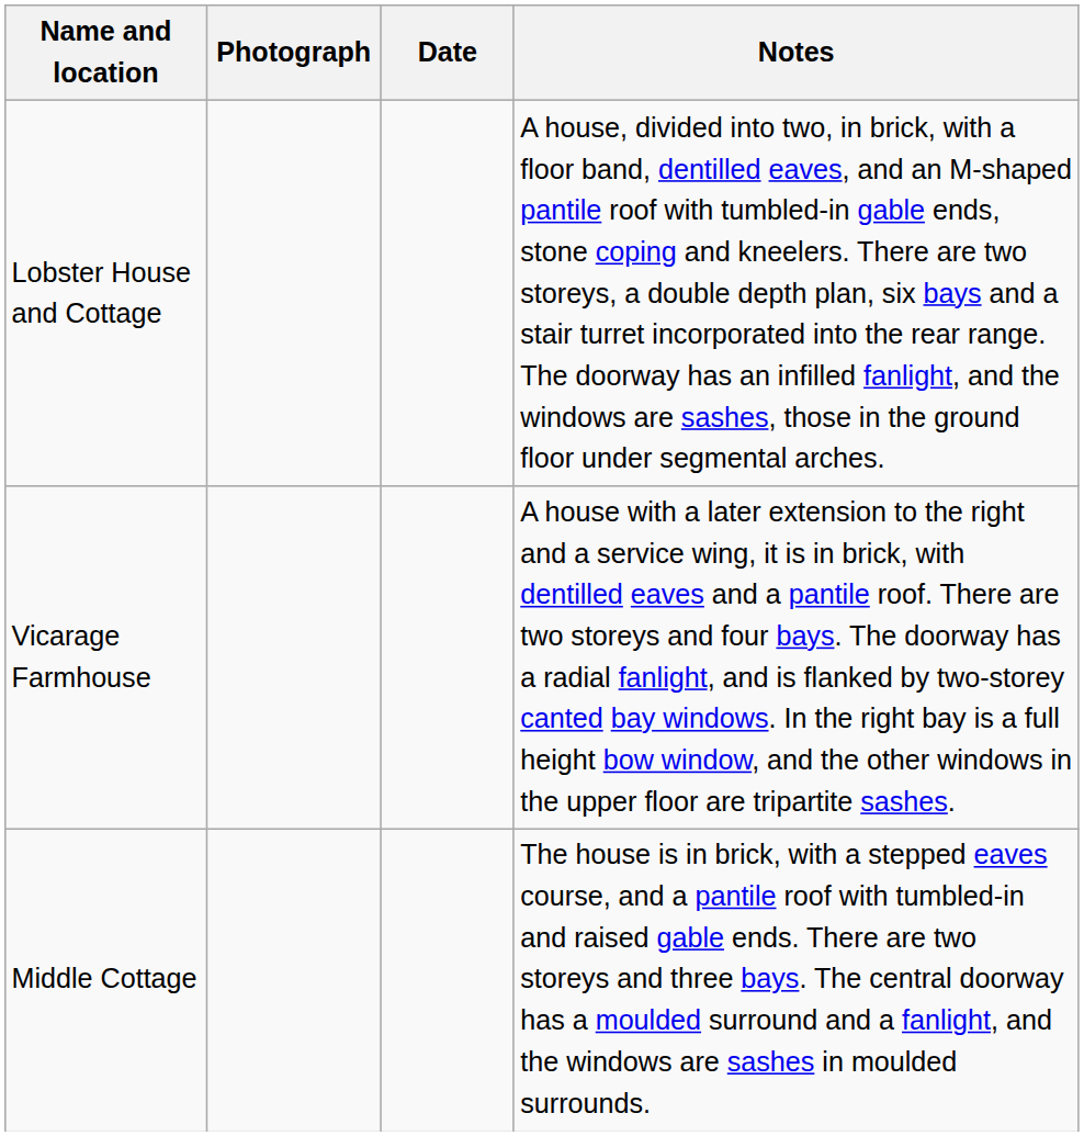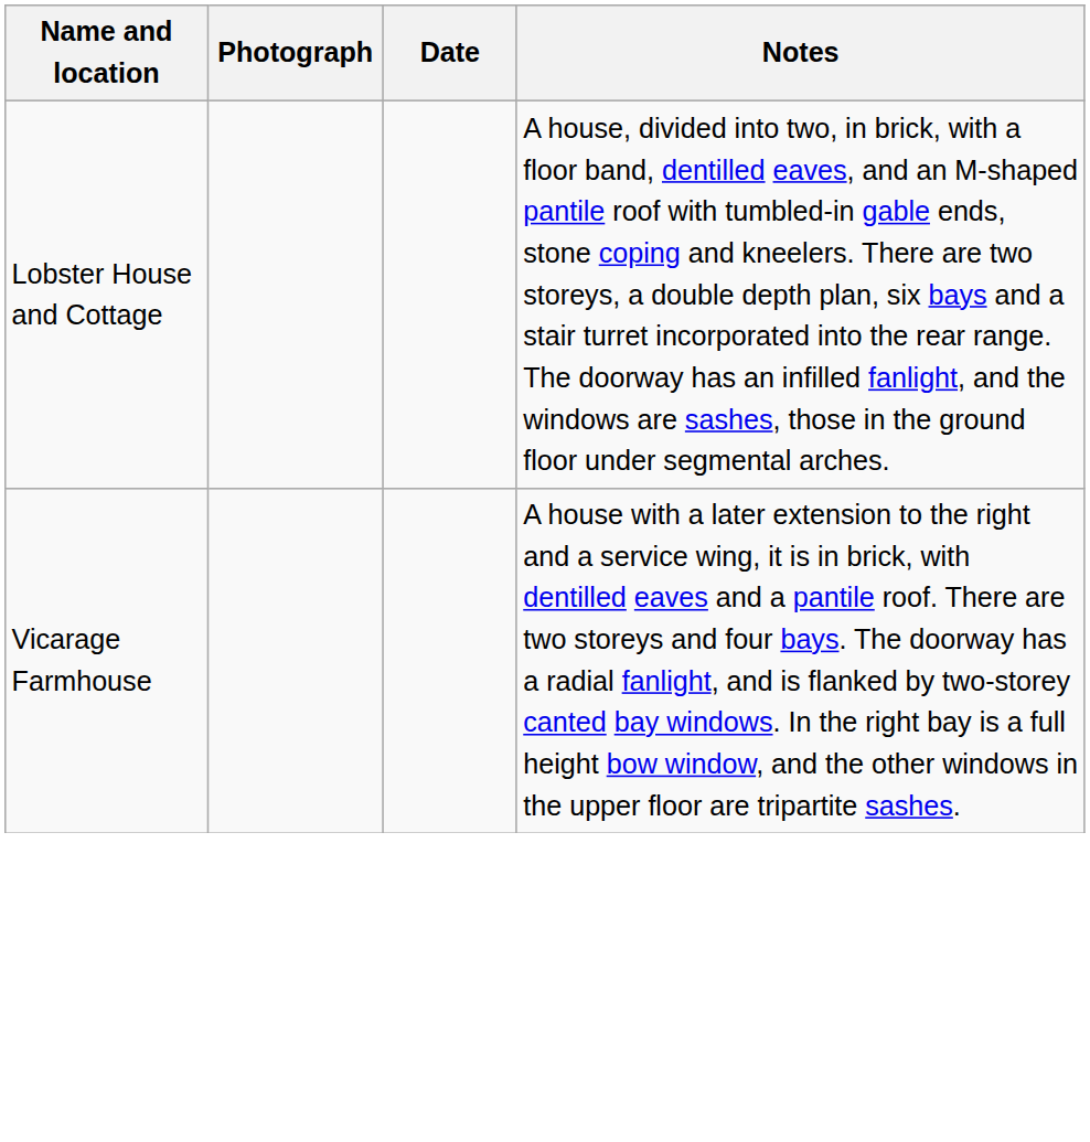- row: Middle Cottage | The house is in brick, with a stepped eaves course, and a pantile roof with tumbled-in and raised gable ends. There are two storeys and three bays. The central doorway has a moulded surround and a fanlight, and the windows are sashes in moulded surrounds.
